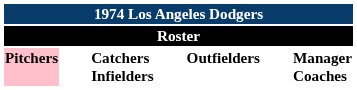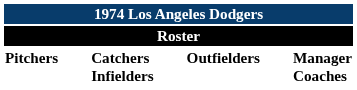Pitchers | column 1: pink background -> no background
